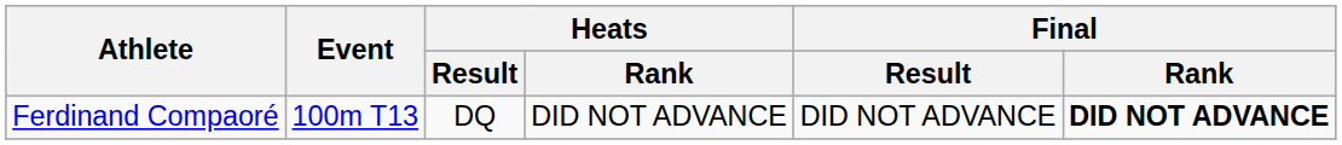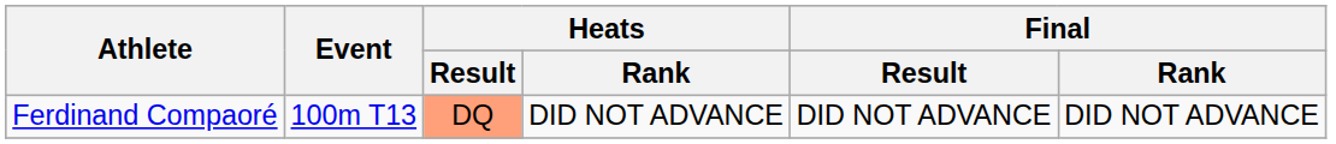Ferdinand Compaoré | Heats / Result: no background -> lightsalmon background
Ferdinand Compaoré | Final / Rank: bold -> normal
